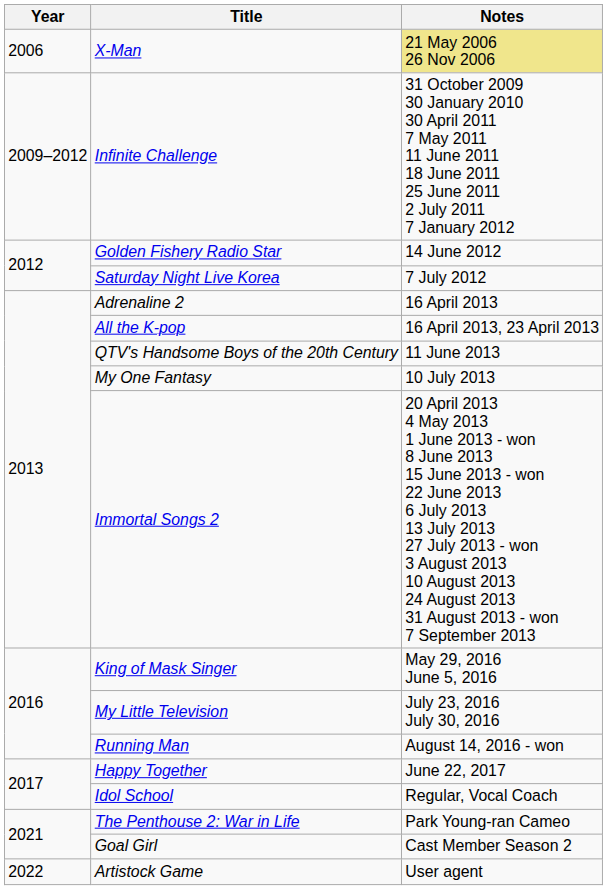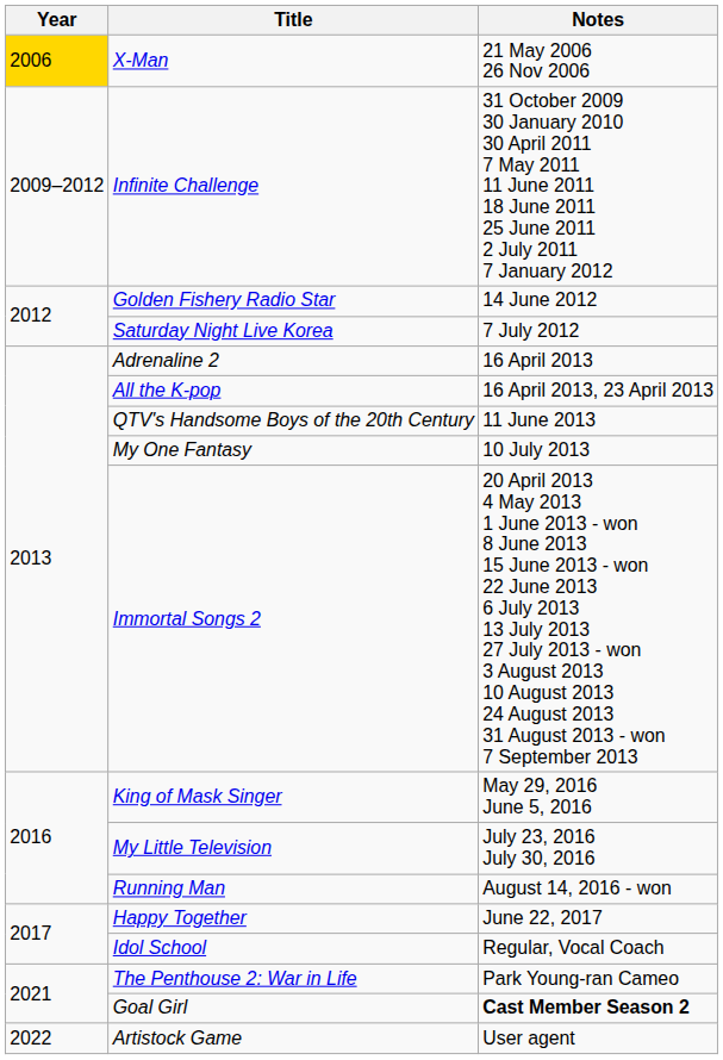X-Man | Year: no background -> gold background
X-Man | Notes: khaki background -> no background
Goal Girl | Notes: normal -> bold
